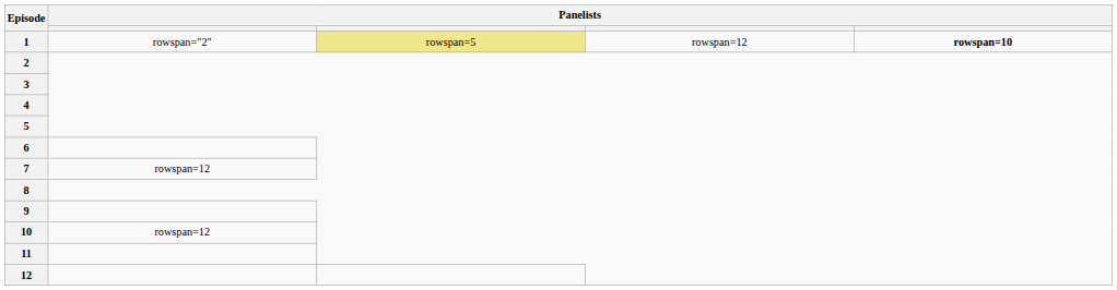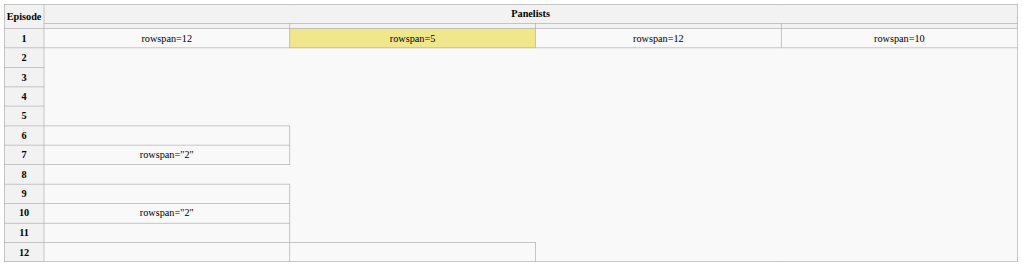1 | column 2: rowspan="2" -> rowspan=12
1 | column 5: bold -> normal
7 | column 2: rowspan=12 -> rowspan="2"
10 | column 2: rowspan=12 -> rowspan="2"
